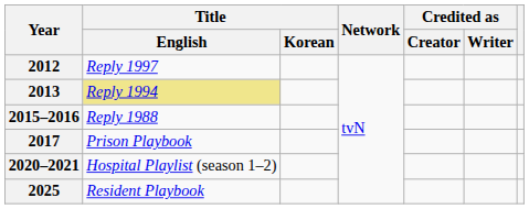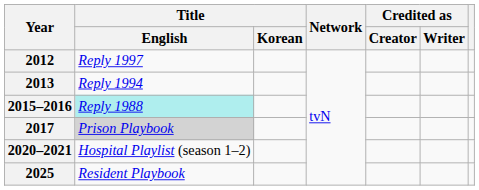2013 | Title / English: khaki background -> no background
2015–2016 | Title / English: no background -> paleturquoise background
2017 | Title / English: no background -> lightgrey background
